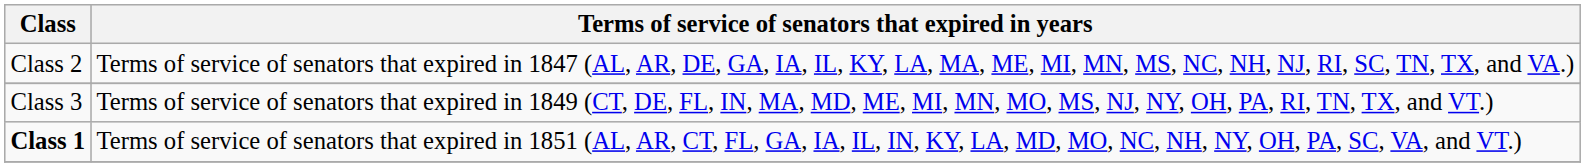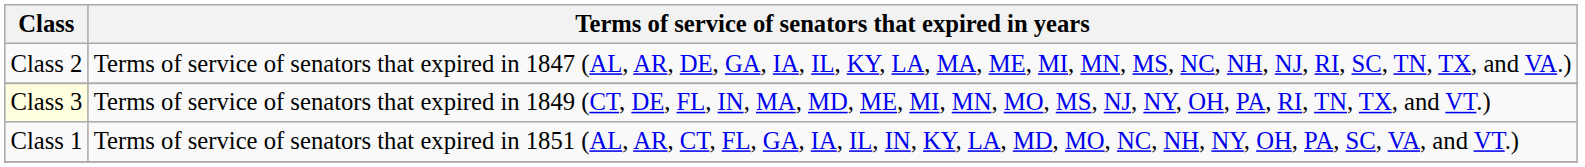Class 3 | Class: no background -> lightyellow background
Class 1 | Class: bold -> normal
